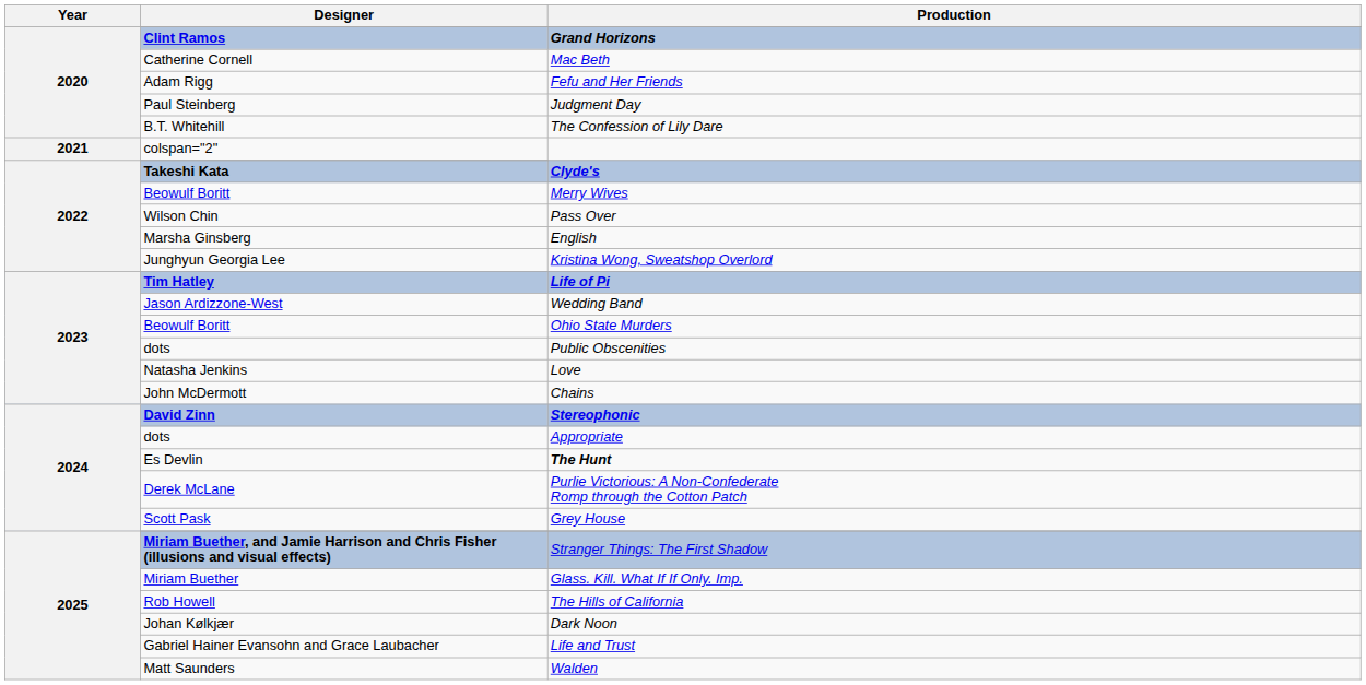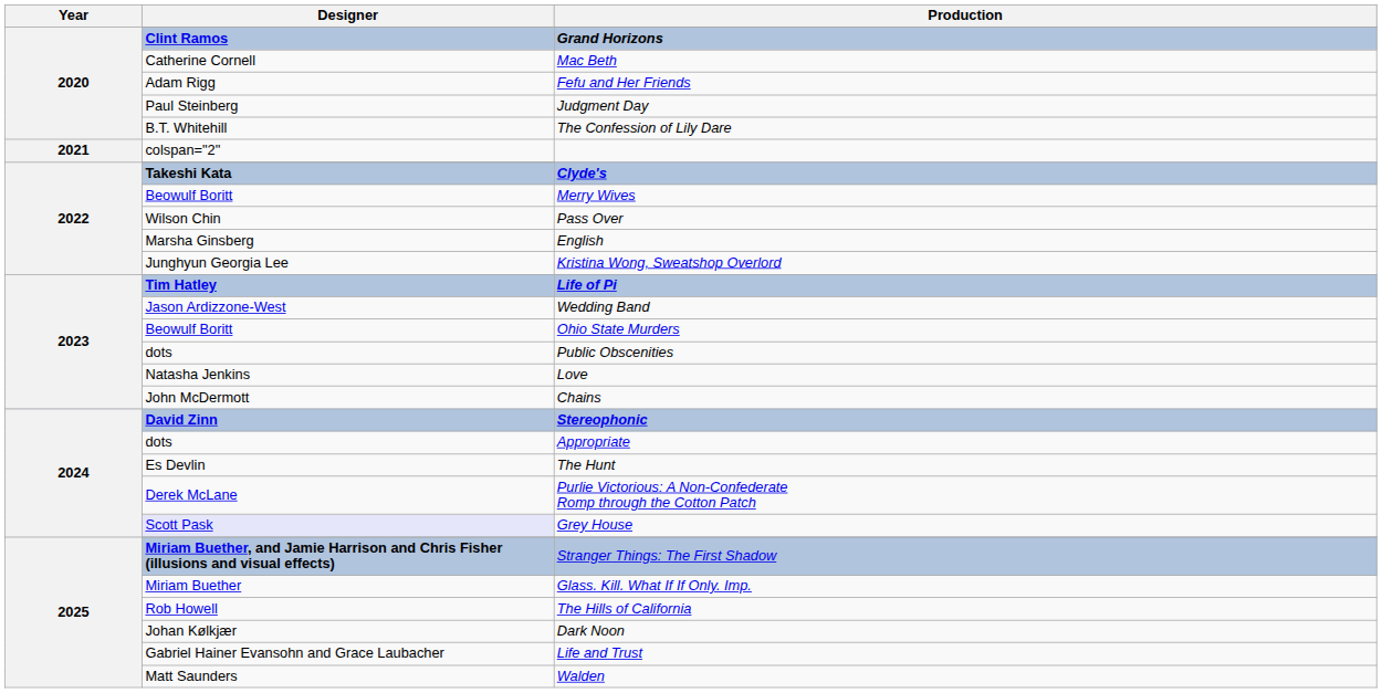The Hunt | Production: bold -> normal
Grey House | Designer: no background -> lavender background
